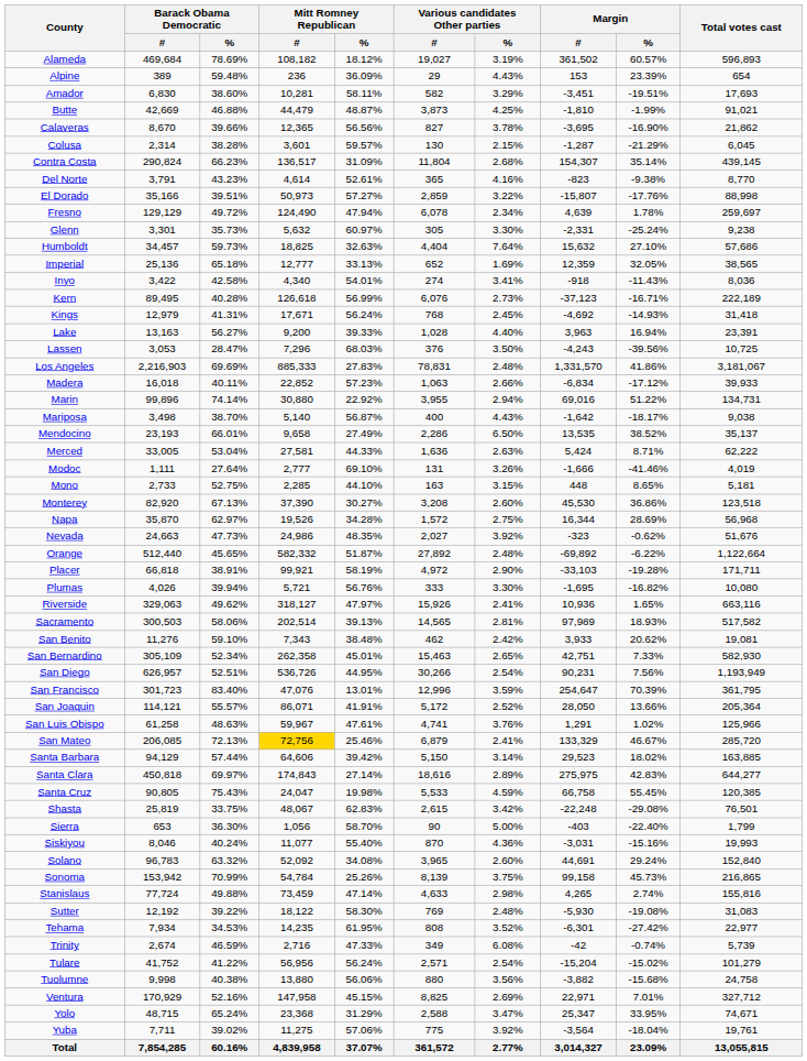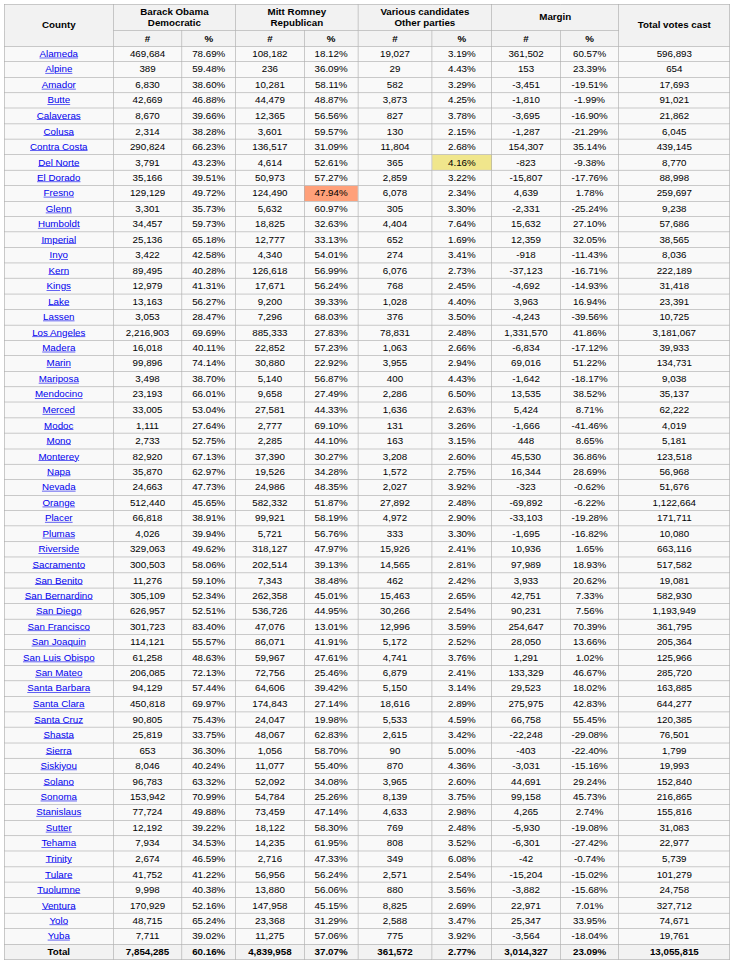Del Norte | Various candidates Other parties / %: no background -> khaki background
Fresno | Mitt Romney Republican / %: no background -> lightsalmon background
San Mateo | Mitt Romney Republican / #: gold background -> no background
